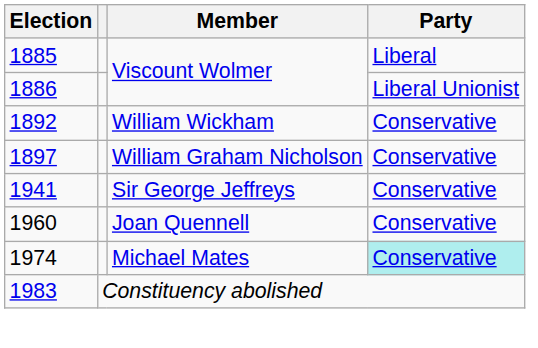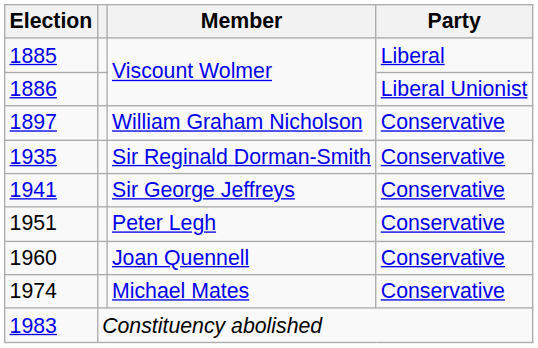- row: 1892 | William Wickham | Conservative
+ row: 1935 | Sir Reginald Dorman-Smith | Conservative
+ row: 1951 | Peter Legh | Conservative
Michael Mates | Party: paleturquoise background -> no background
